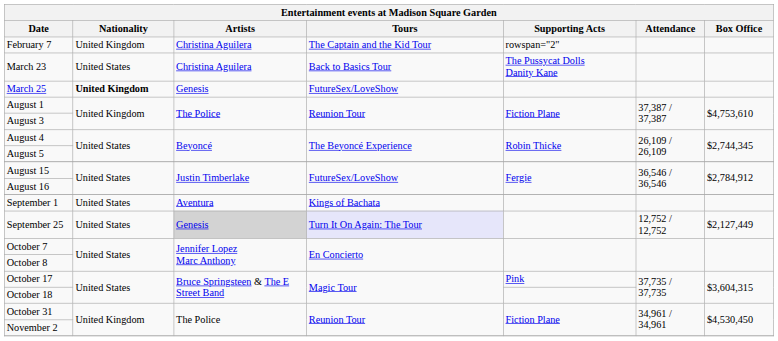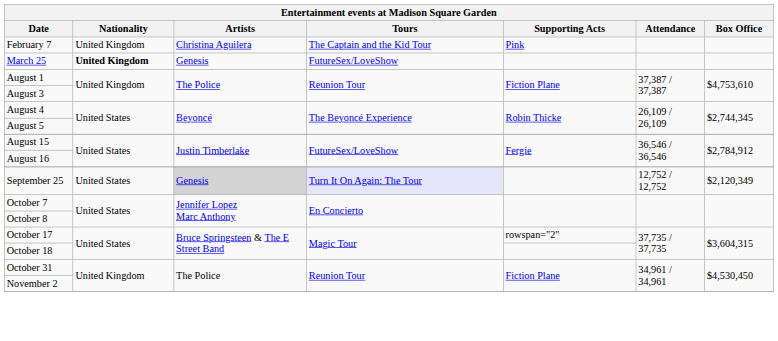February 7 | Supporting Acts: rowspan="2" -> Pink
- row: March 23 | United States | Christina Aguilera | Back to Basics Tour | The Pussycat Dolls Danity Kane
- row: September 1 | United States | Aventura | Kings of Bachata
September 25 | Box Office: $2,127,449 -> $2,120,349
October 17 | Supporting Acts: Pink -> rowspan="2"
